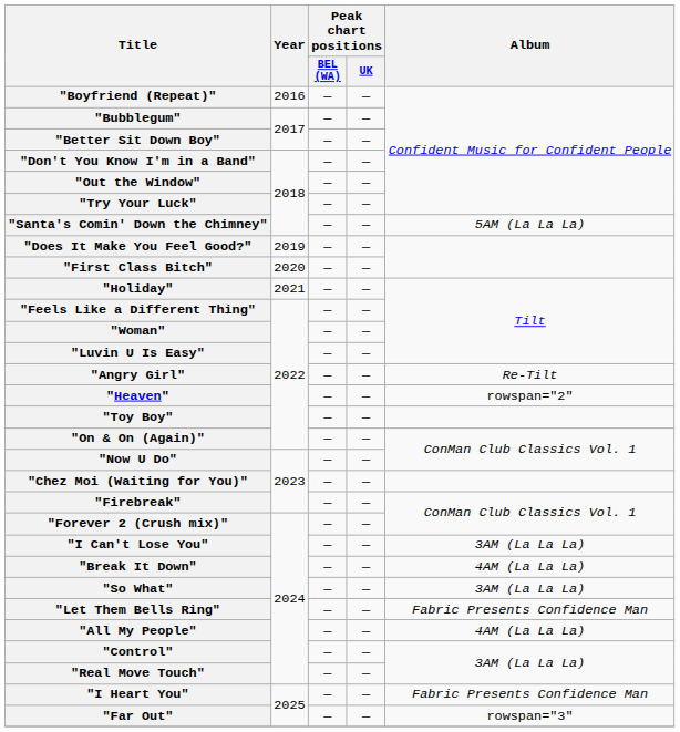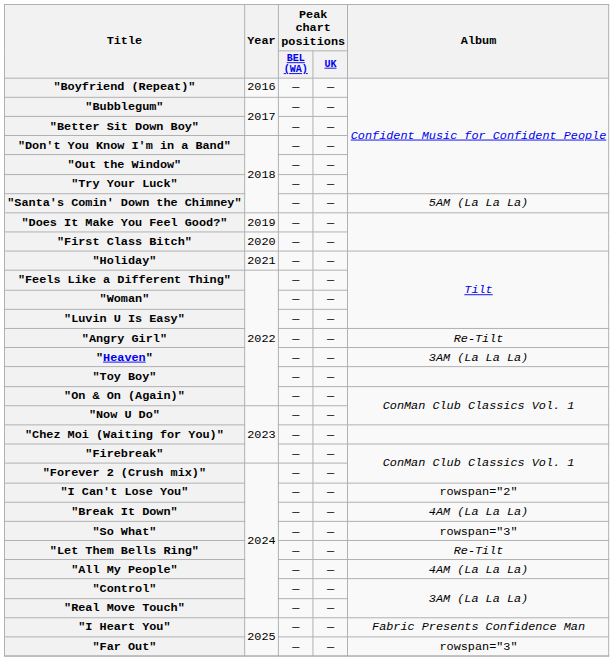"Heaven" | Album: rowspan="2" -> 3AM (La La La)
"I Can't Lose You" | Album: 3AM (La La La) -> rowspan="2"
"So What" | Album: 3AM (La La La) -> rowspan="3"
"Let Them Bells Ring" | Album: Fabric Presents Confidence Man -> Re-Tilt
